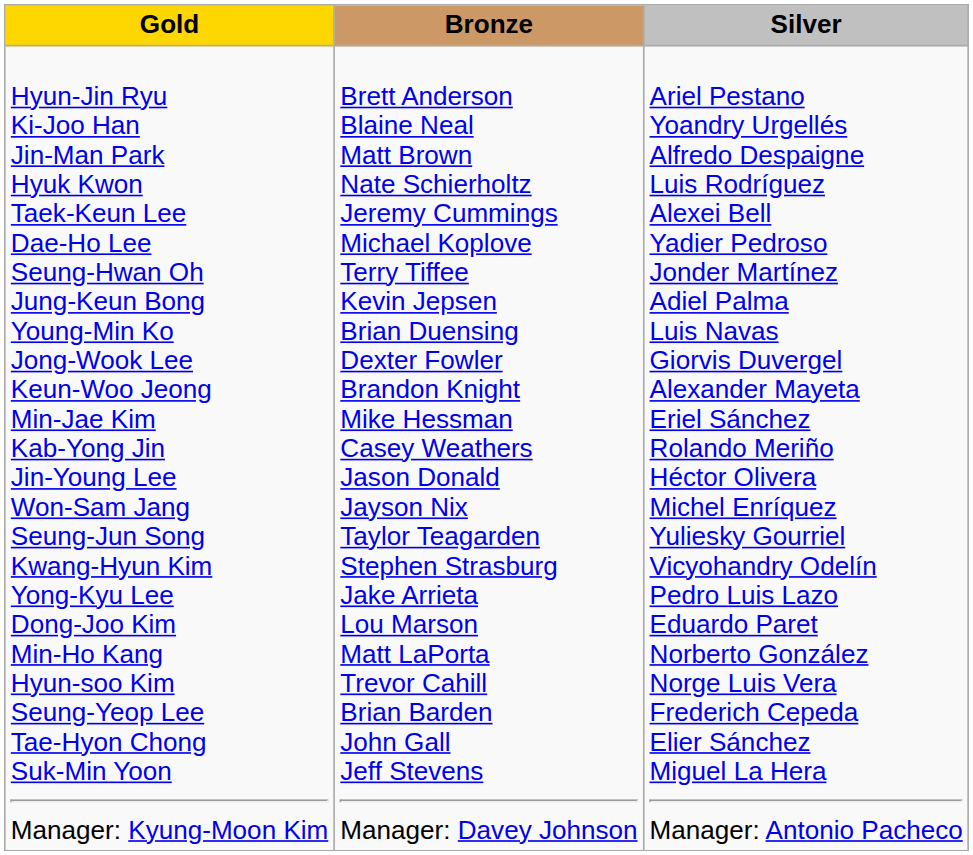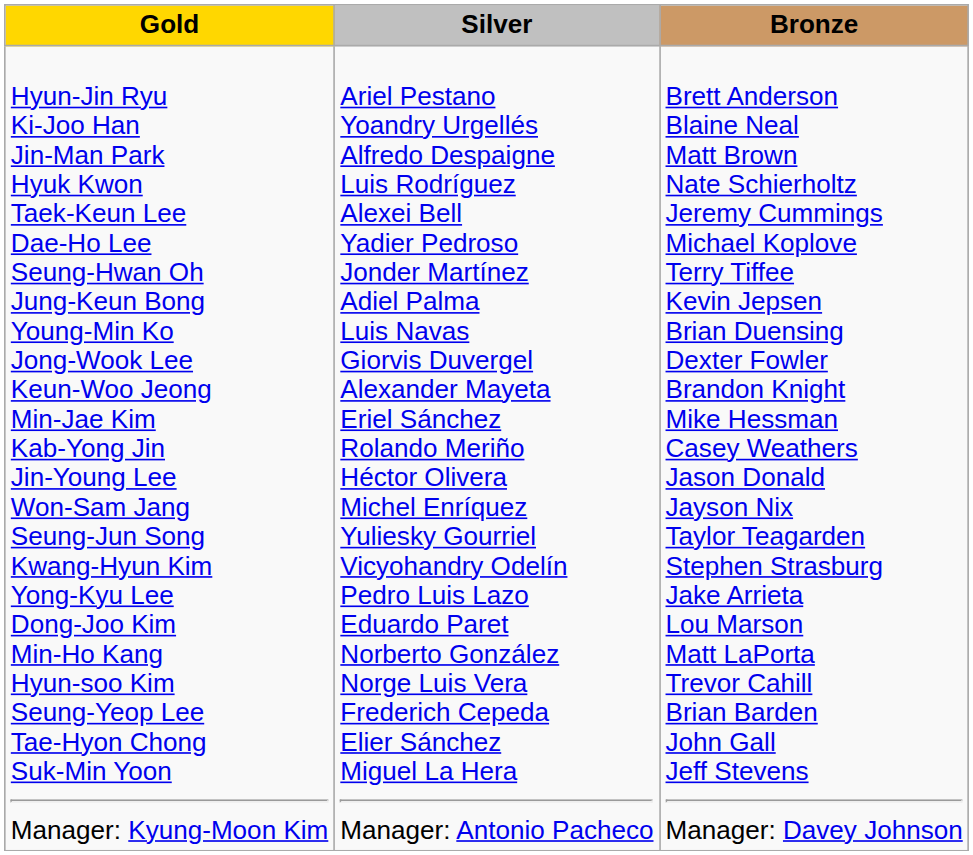columns swapped: Silver <-> Bronze
